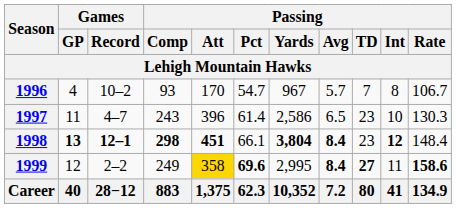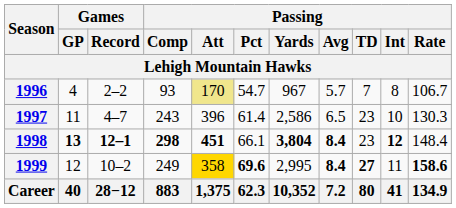1996 | Games / Record: 10–2 -> 2–2
1996 | Passing / Att: no background -> khaki background
1999 | Games / Record: 2–2 -> 10–2
